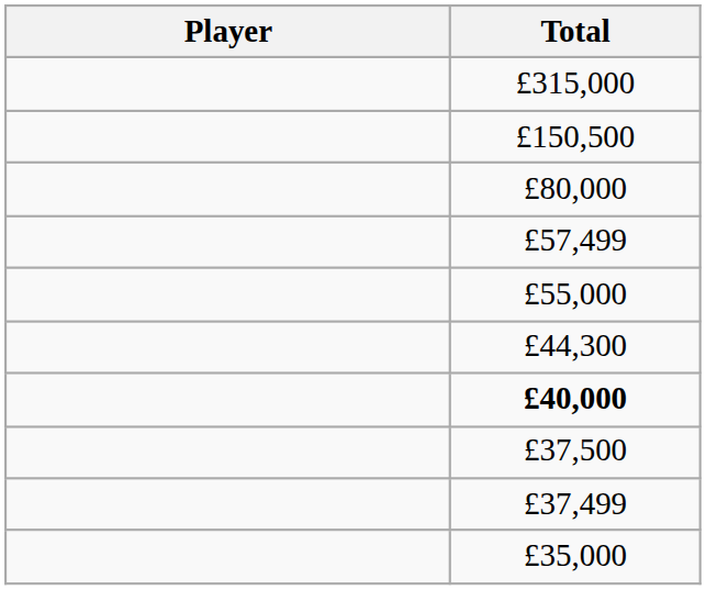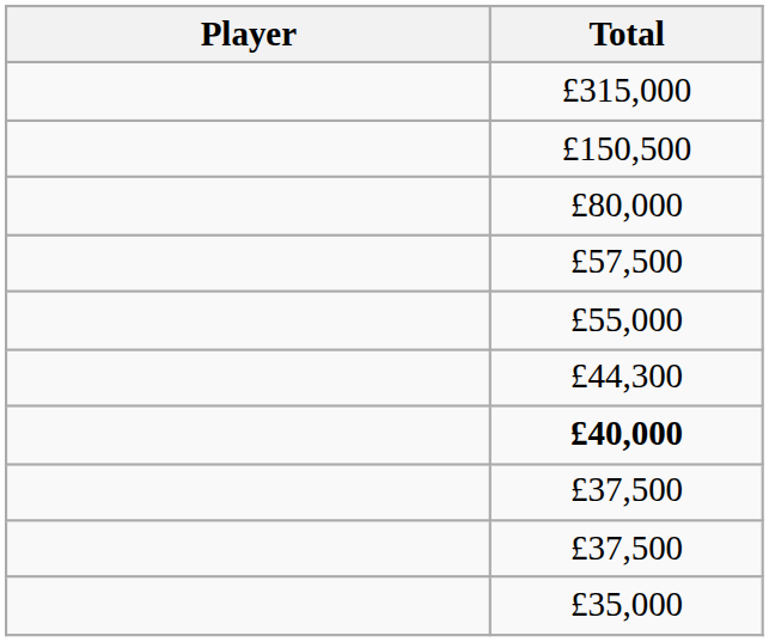row 5 | Total: £57,499 -> £57,500
row 10 | Total: £37,499 -> £37,500
